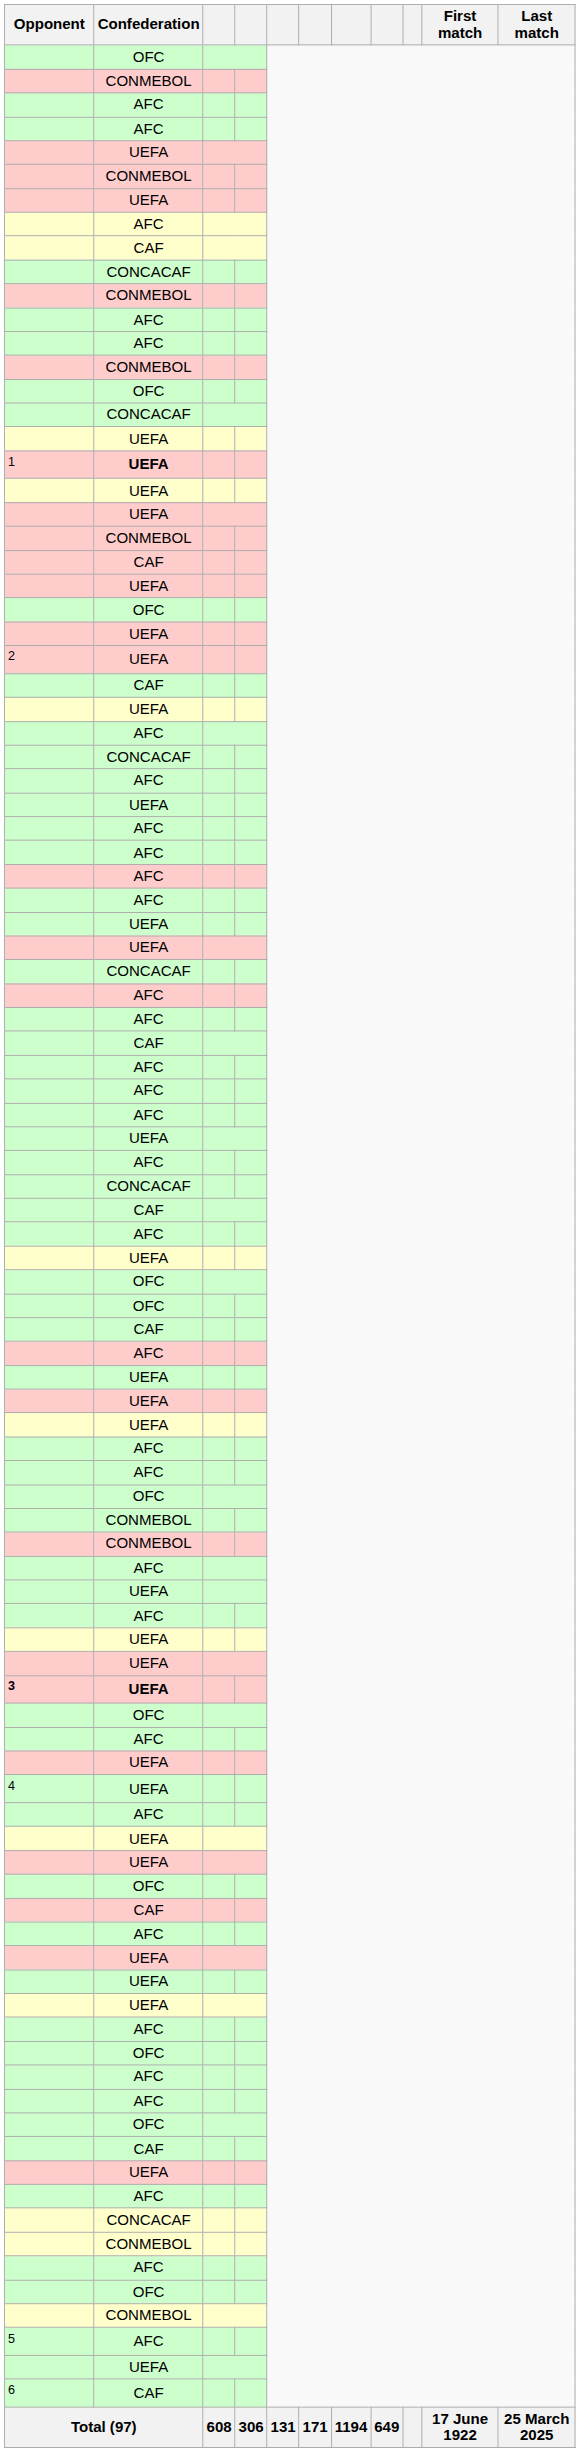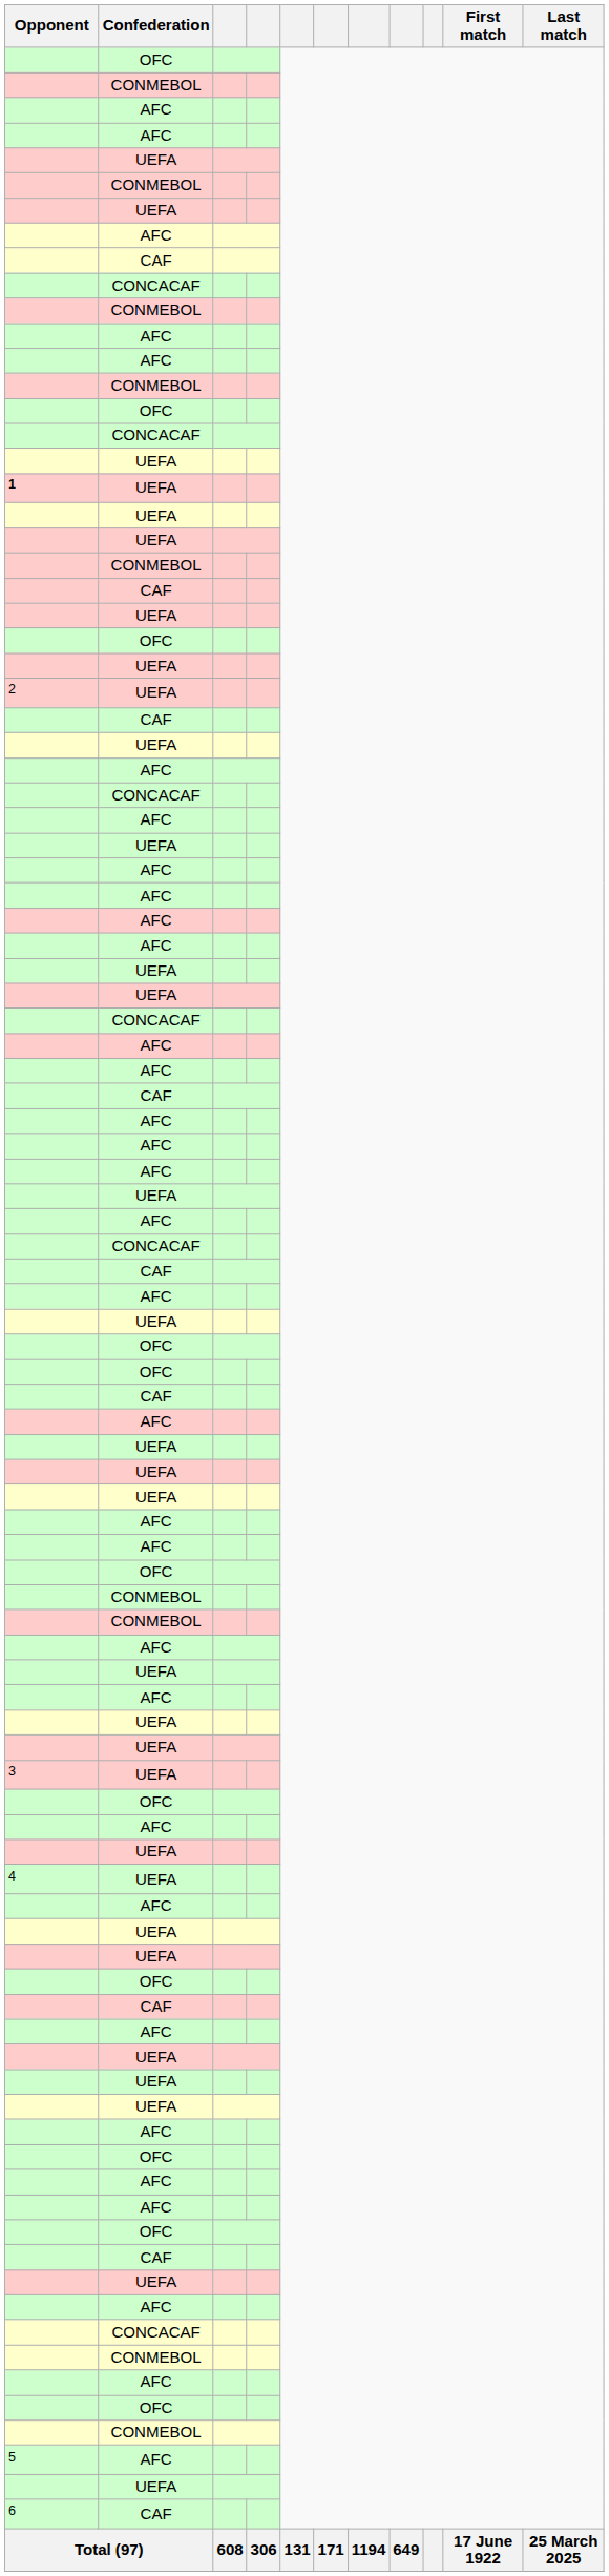1 | Opponent: normal -> bold
1 | Confederation: bold -> normal
3 | Opponent: bold -> normal
3 | Confederation: bold -> normal
